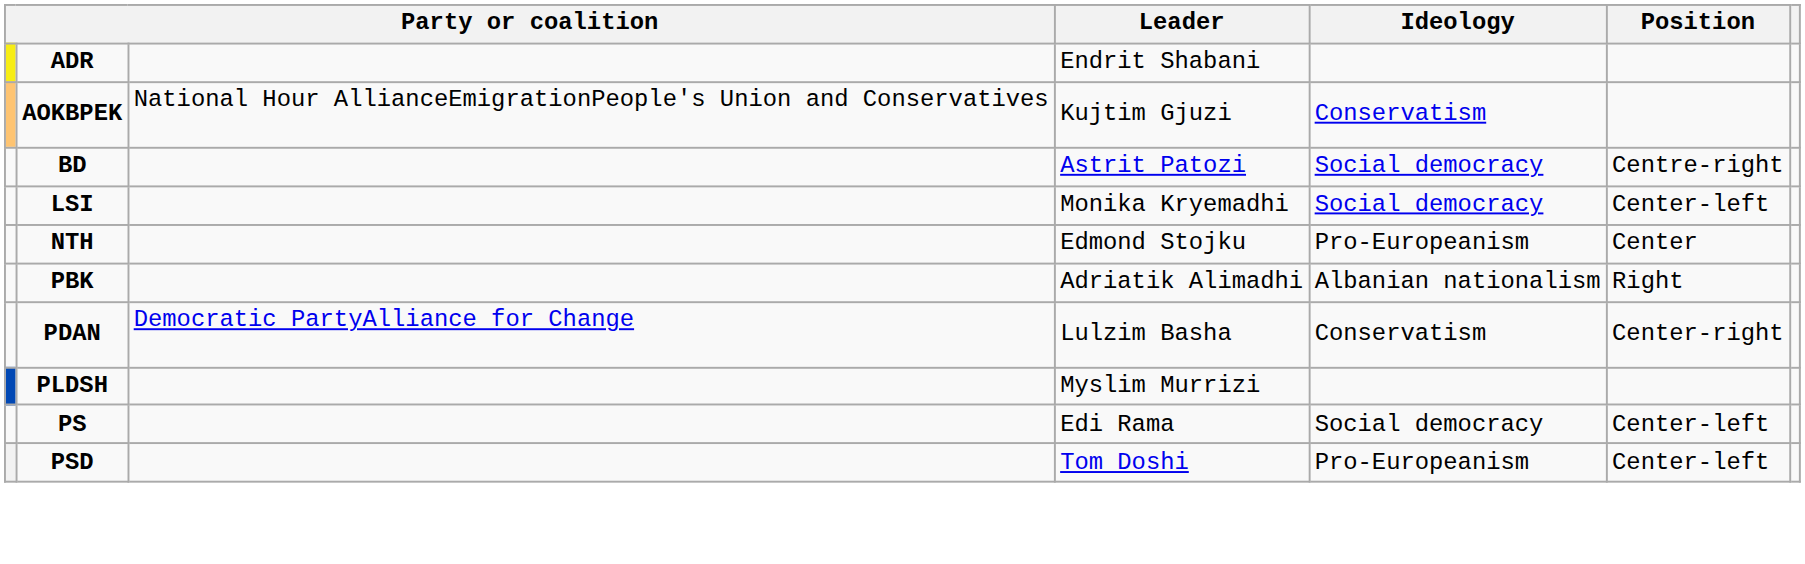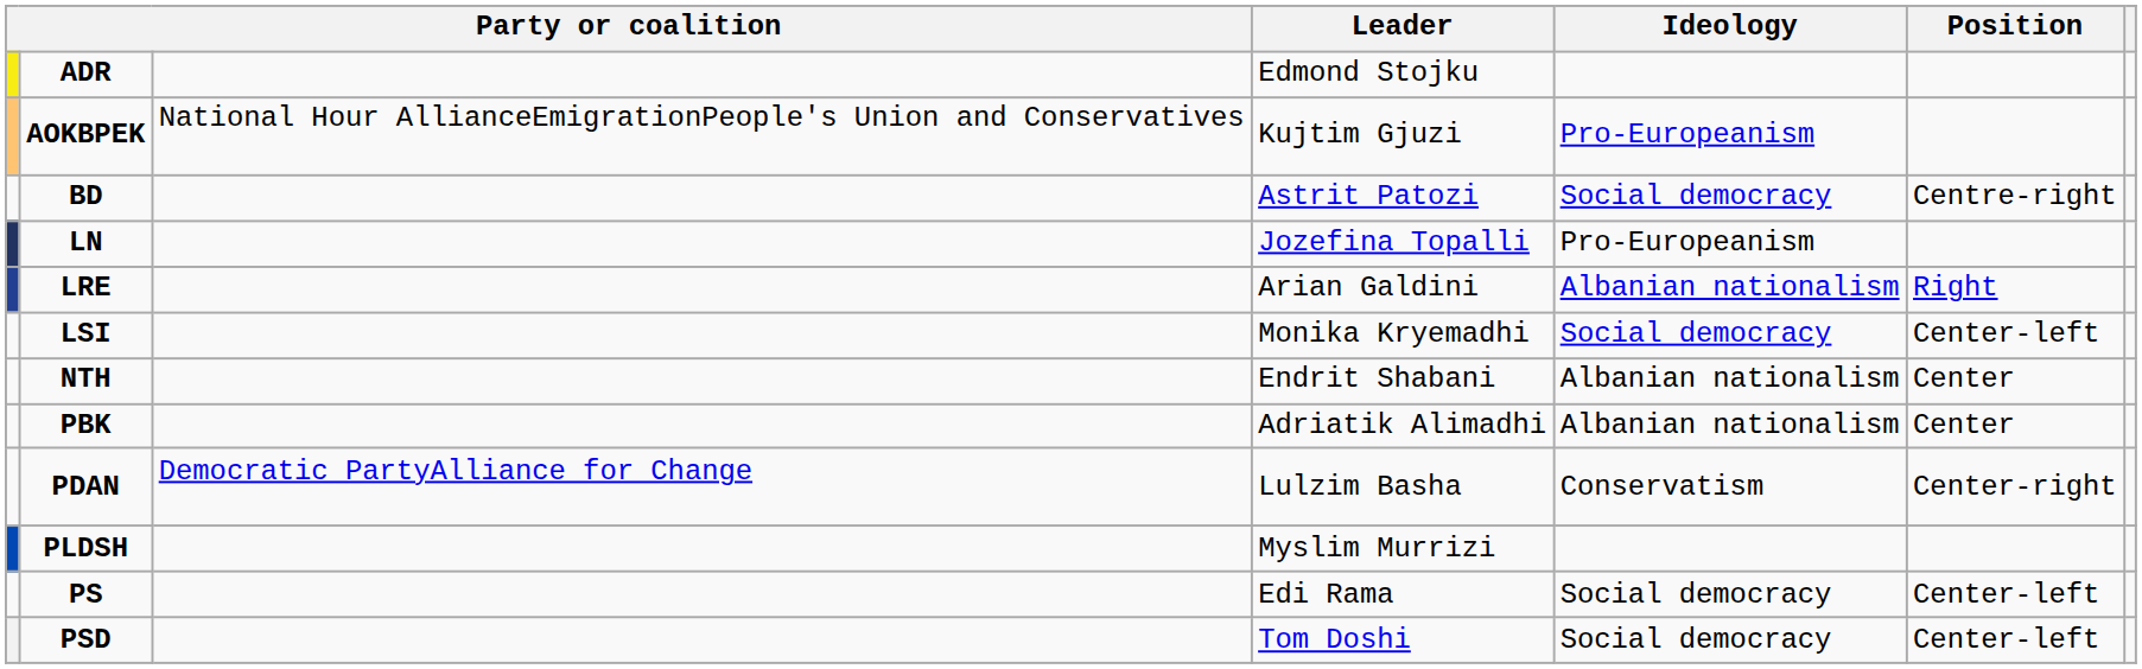ADR | Leader: Endrit Shabani -> Edmond Stojku
AOKBPEK | Ideology: Conservatism -> Pro-Europeanism
+ row: LN | Jozefina Topalli | Pro-Europeanism
+ row: LRE | Arian Galdini | Albanian nationalism | Right
NTH | Leader: Edmond Stojku -> Endrit Shabani
NTH | Ideology: Pro-Europeanism -> Albanian nationalism
PBK | Position: Right -> Center
PSD | Ideology: Pro-Europeanism -> Social democracy
